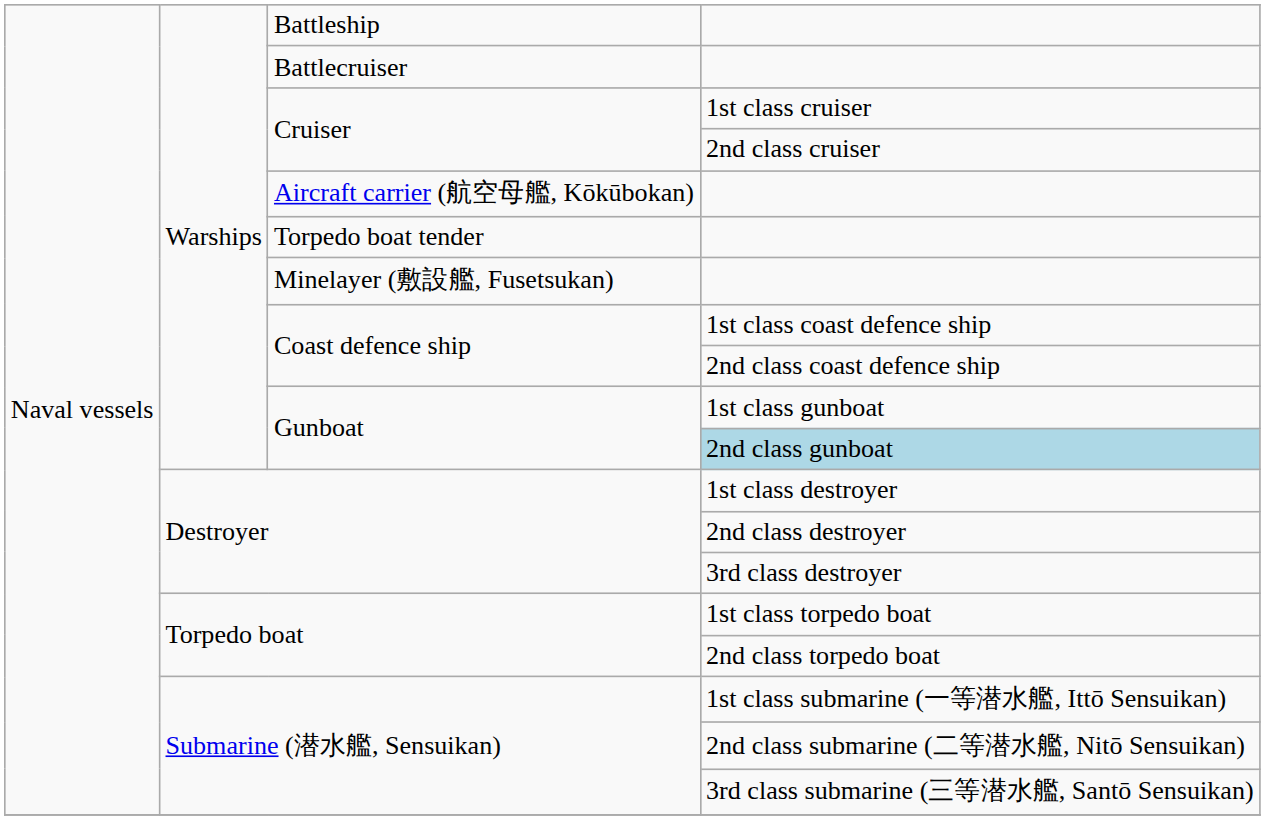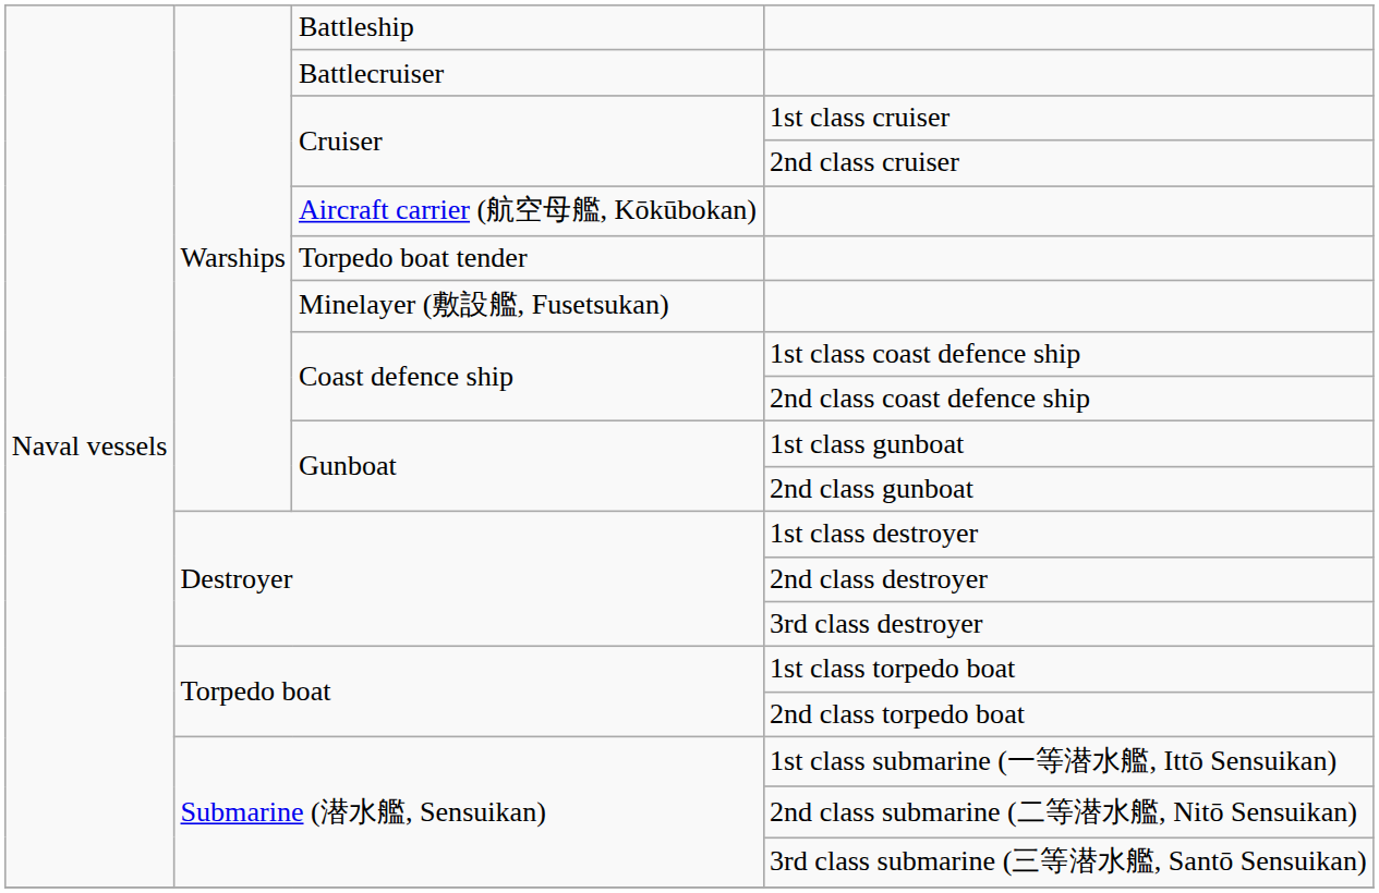2nd class gunboat | column 4: lightblue background -> no background
